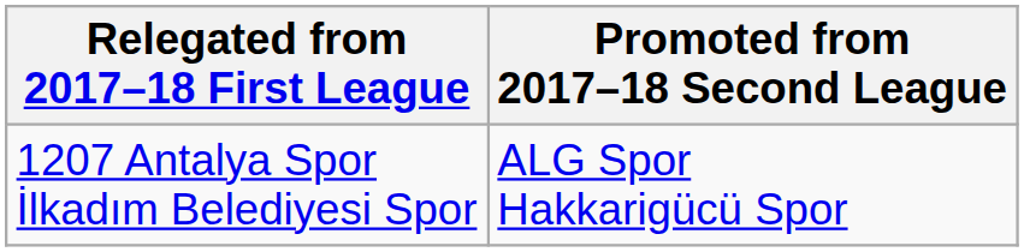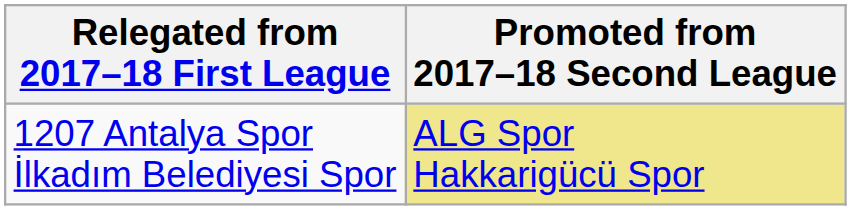1207 Antalya Spor İlkadım Belediyesi Spor | Promoted from 2017–18 Second League: no background -> khaki background
